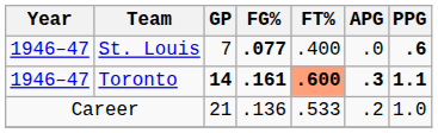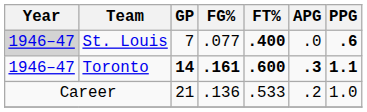St. Louis | Year: no background -> lightgrey background
St. Louis | FG%: bold -> normal
St. Louis | FT%: normal -> bold
Toronto | FT%: lightsalmon background -> no background
